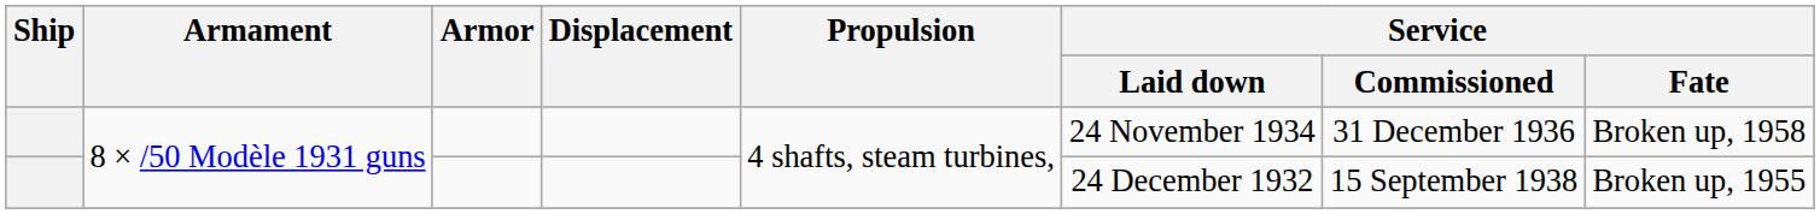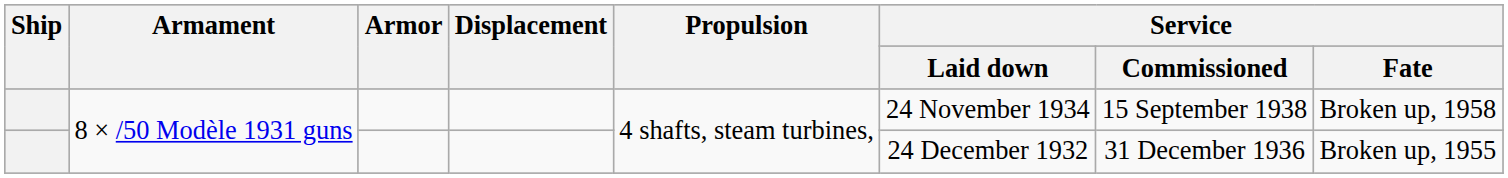row 3 | Service / Commissioned: 31 December 1936 -> 15 September 1938
row 4 | Service / Commissioned: 15 September 1938 -> 31 December 1936
